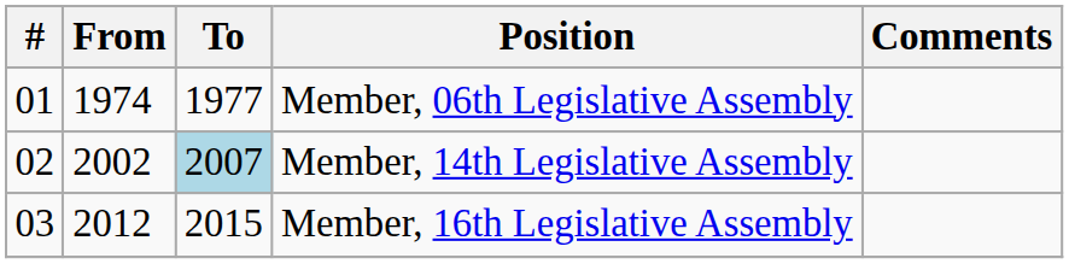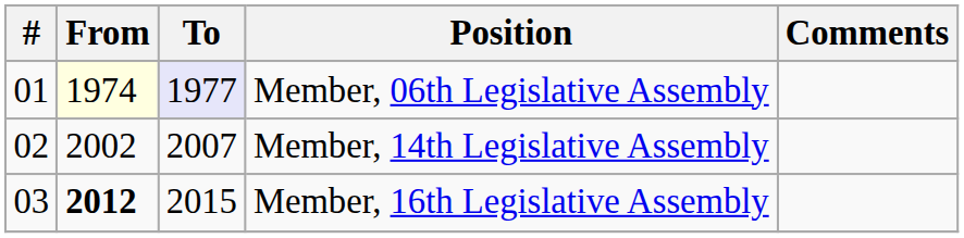Member, 06th Legislative Assembly | From: no background -> lightyellow background
Member, 06th Legislative Assembly | To: no background -> lavender background
Member, 14th Legislative Assembly | To: lightblue background -> no background
Member, 16th Legislative Assembly | From: normal -> bold
